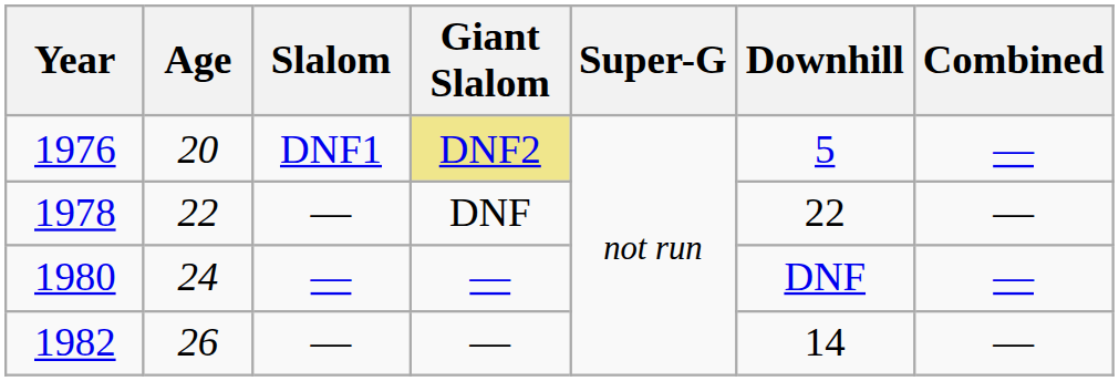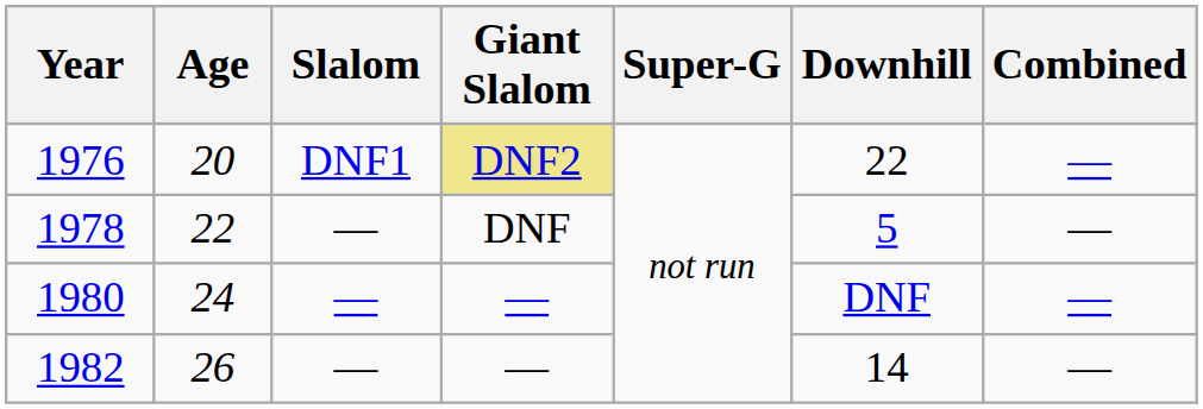1976 | Downhill: 5 -> 22
1978 | Downhill: 22 -> 5
